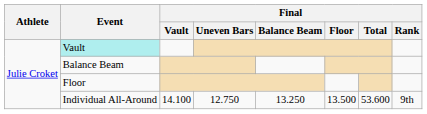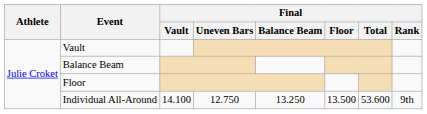row 3 | Event: paleturquoise background -> no background
